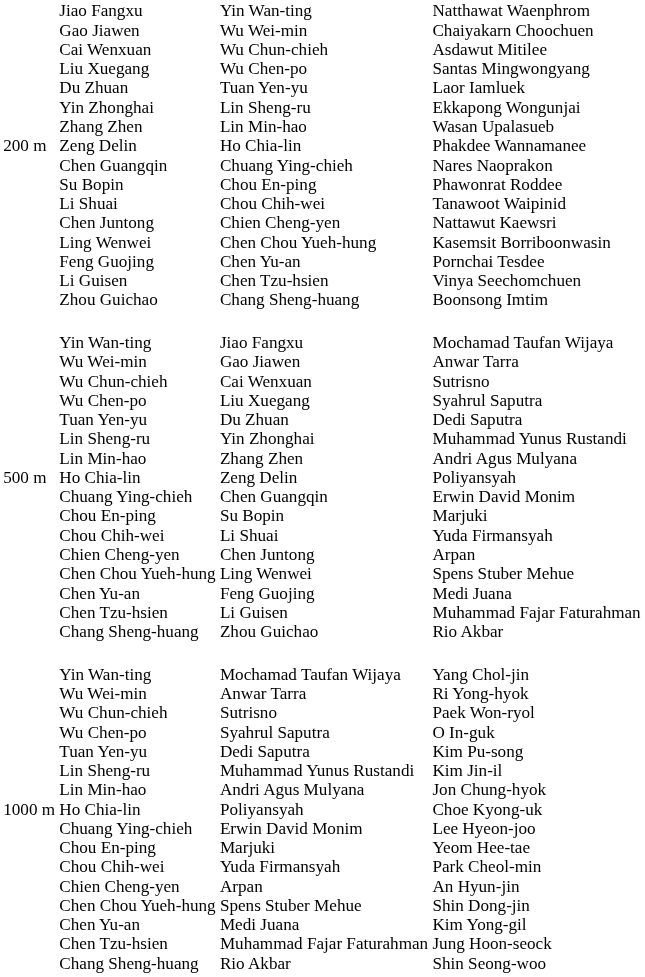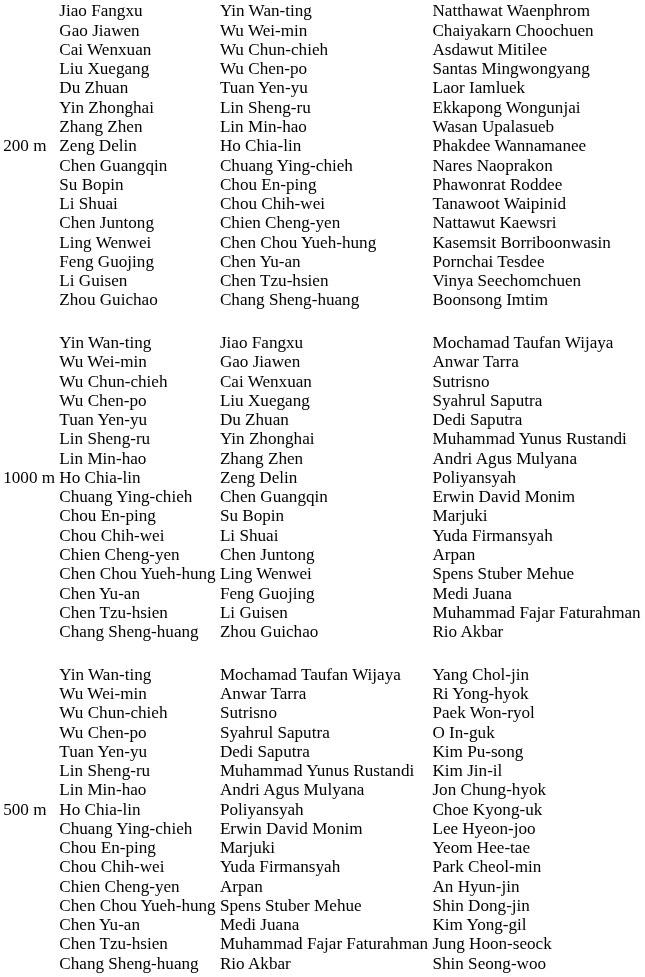row 2 | column 1: 500 m -> 1000 m
row 3 | column 1: 1000 m -> 500 m
